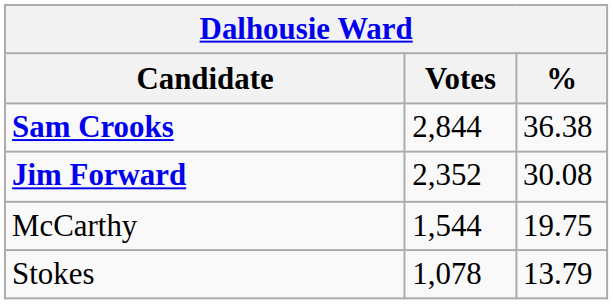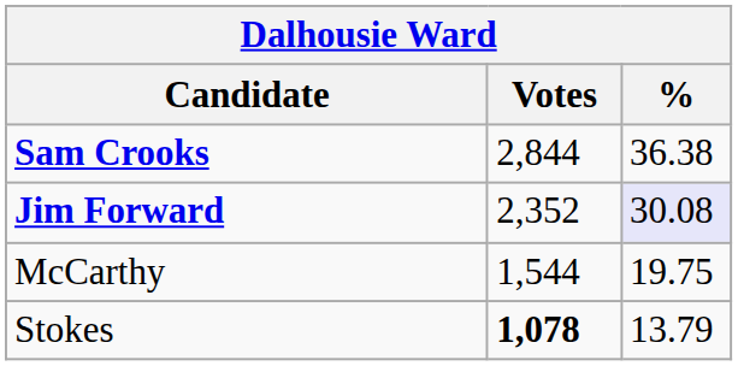Jim Forward | %: no background -> lavender background
Stokes | Votes: normal -> bold
